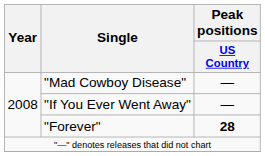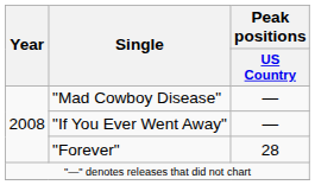"Forever" | Peak positions / US Country: bold -> normal
